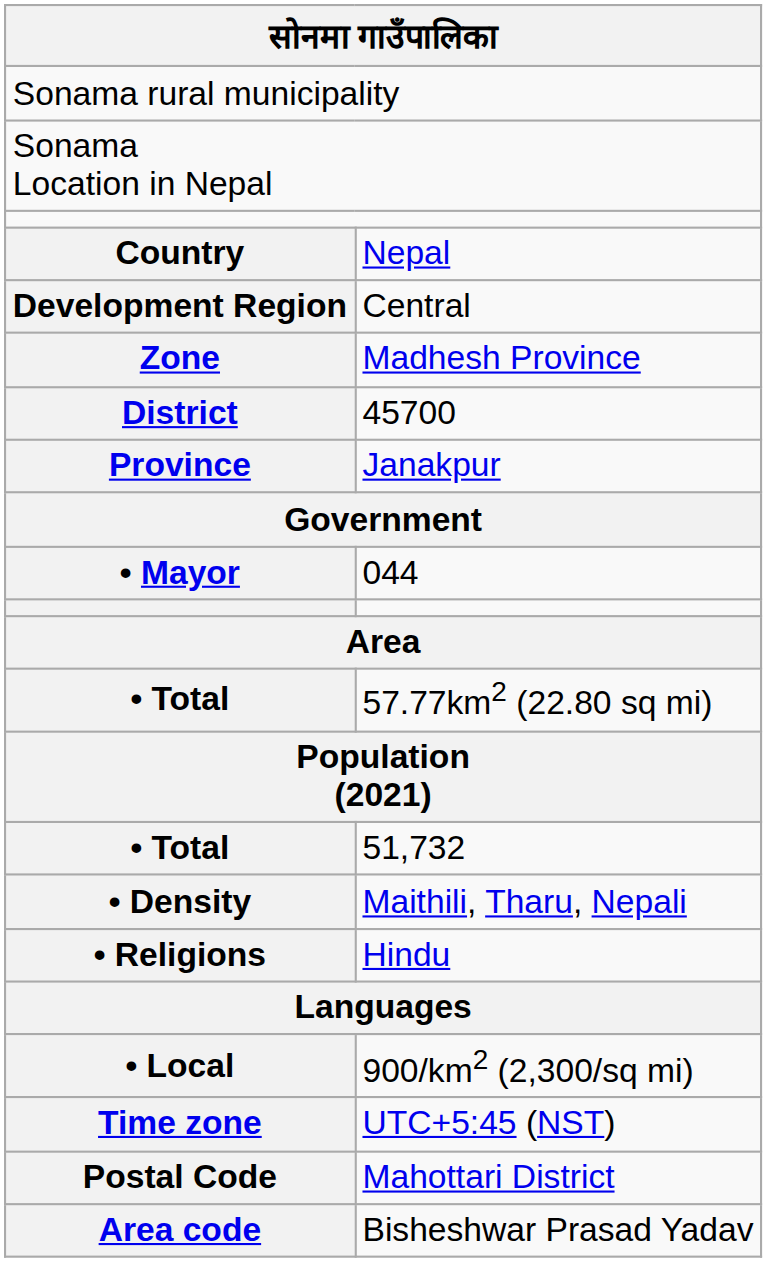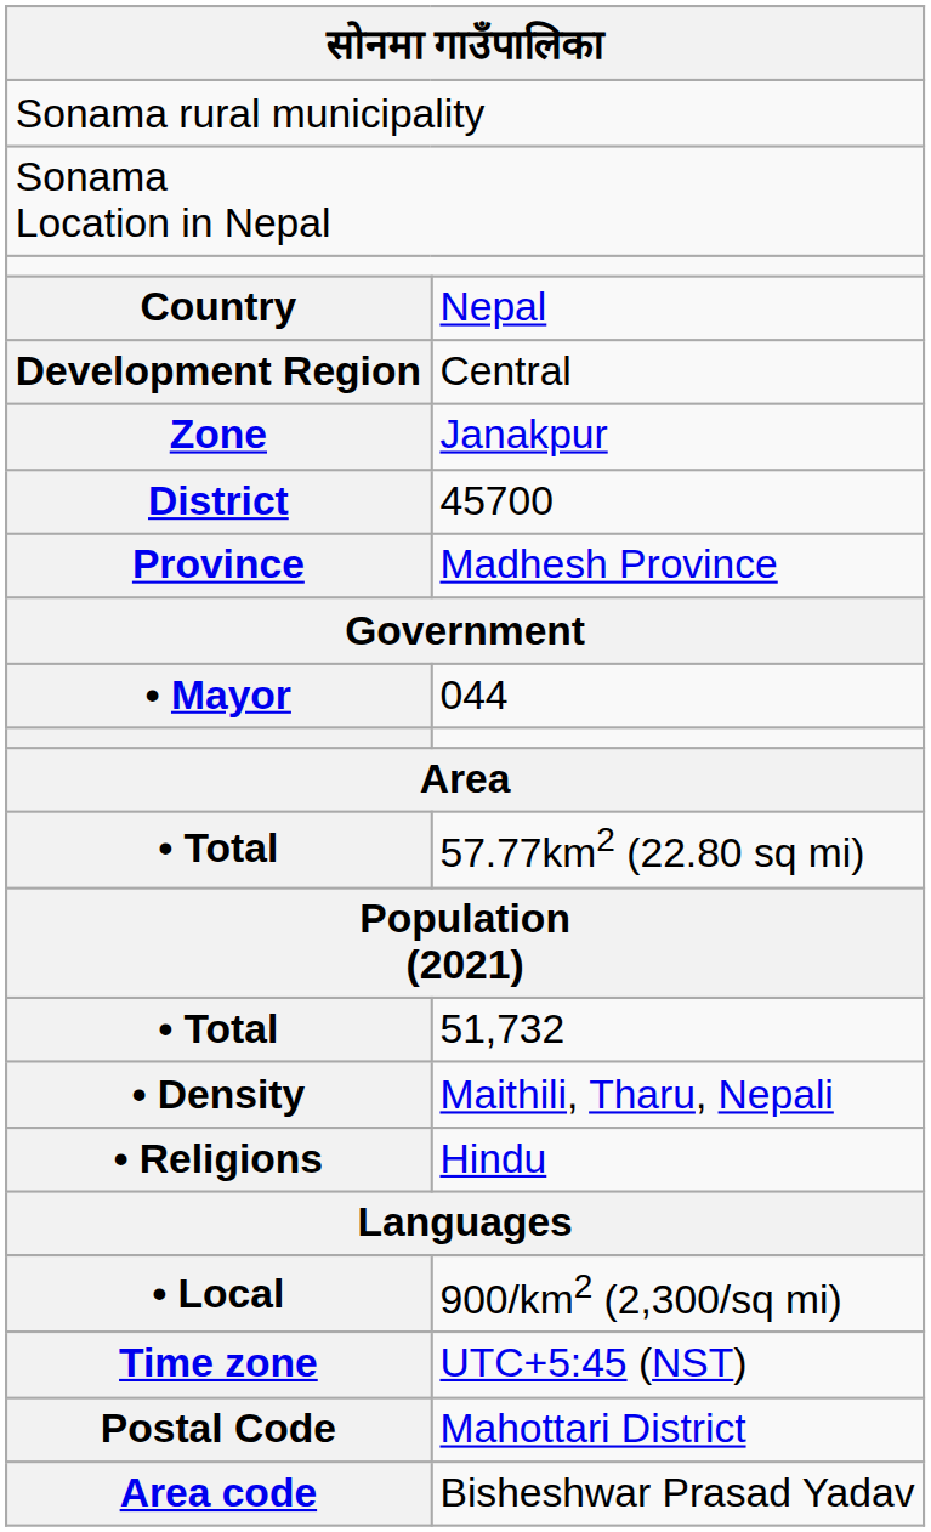row 7 | column 2: Madhesh Province -> Janakpur
row 9 | column 2: Janakpur -> Madhesh Province
